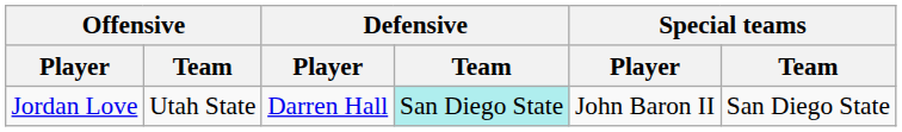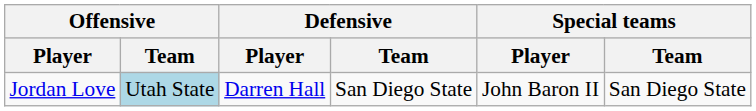Jordan Love | Offensive / Team: no background -> lightblue background
Jordan Love | Defensive / Team: paleturquoise background -> no background
